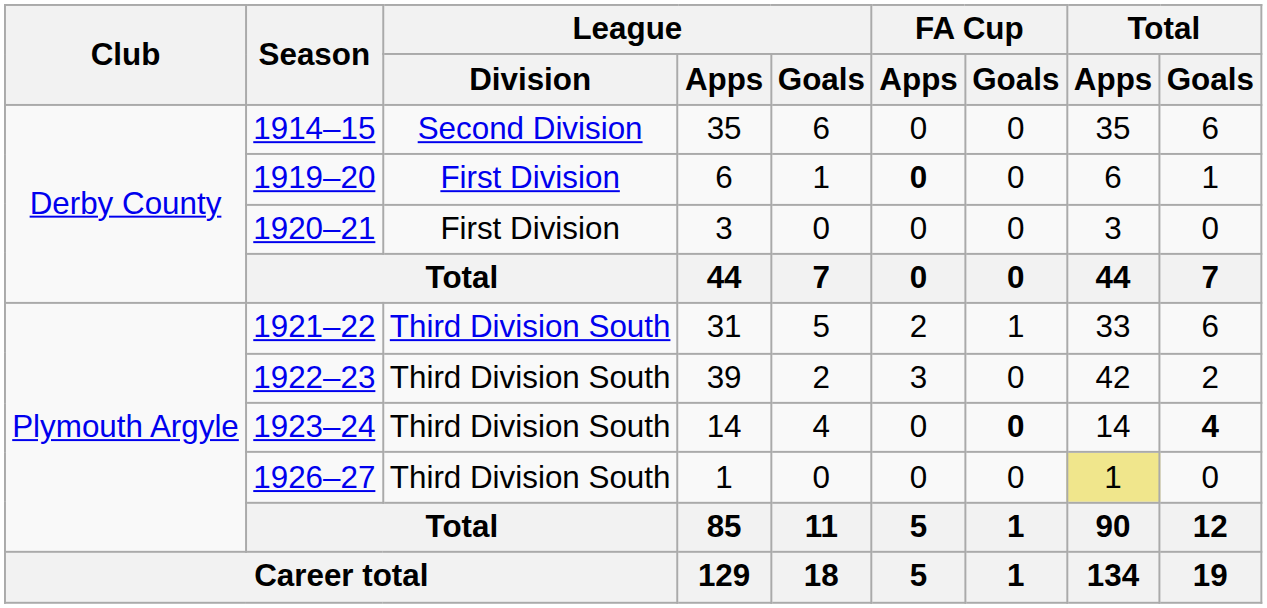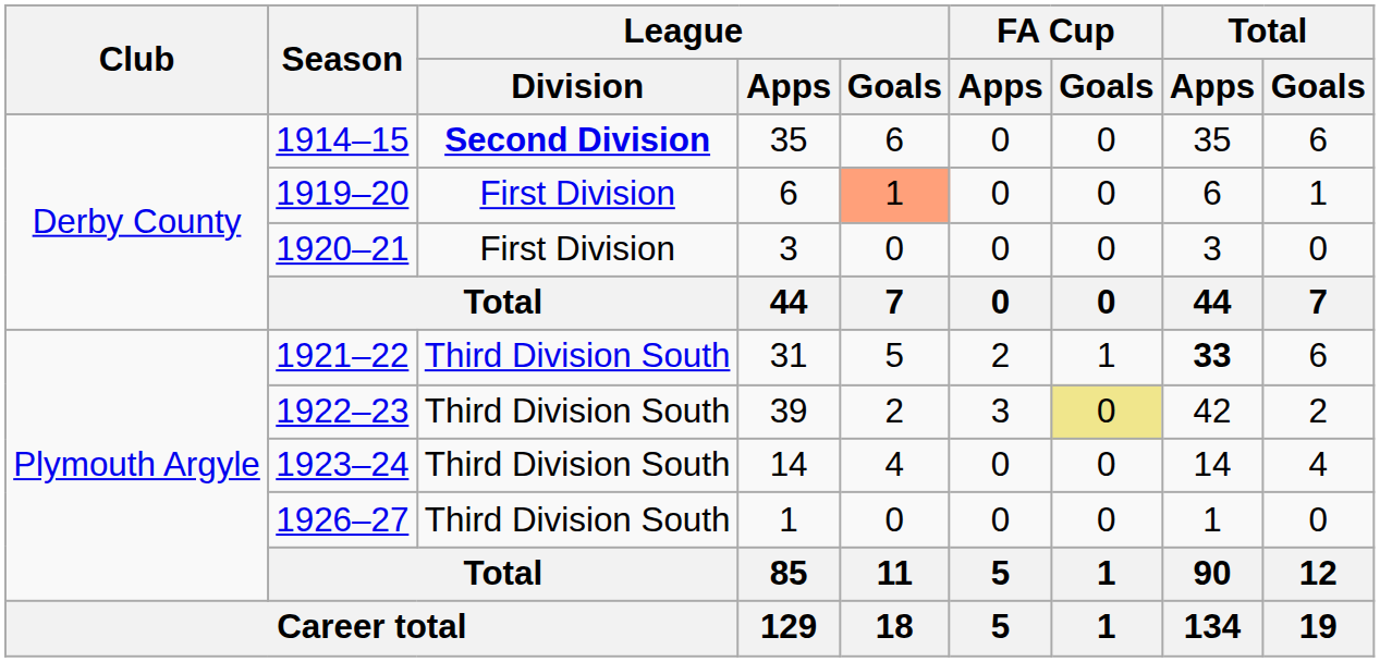1914–15 | League / Division: normal -> bold
1919–20 | League / Goals: no background -> lightsalmon background
1919–20 | FA Cup / Apps: bold -> normal
1921–22 | Total / Apps: normal -> bold
1922–23 | FA Cup / Goals: no background -> khaki background
1923–24 | FA Cup / Goals: bold -> normal
1923–24 | Total / Goals: bold -> normal
1926–27 | Total / Apps: khaki background -> no background
